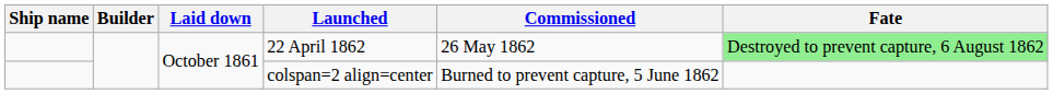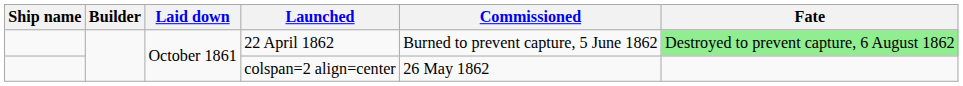22 April 1862 | Commissioned: 26 May 1862 -> Burned to prevent capture, 5 June 1862
colspan=2 align=center | Commissioned: Burned to prevent capture, 5 June 1862 -> 26 May 1862
